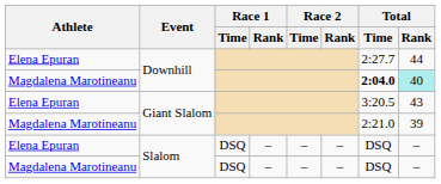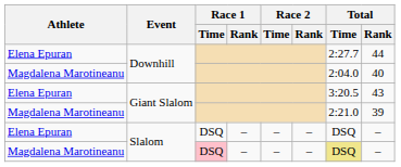Magdalena Marotineanu / Downhill | Total / Time: bold -> normal
Magdalena Marotineanu / Downhill | Total / Rank: paleturquoise background -> no background
Magdalena Marotineanu / Slalom | Race 1 / Time: no background -> pink background
Magdalena Marotineanu / Slalom | Total / Time: no background -> khaki background
